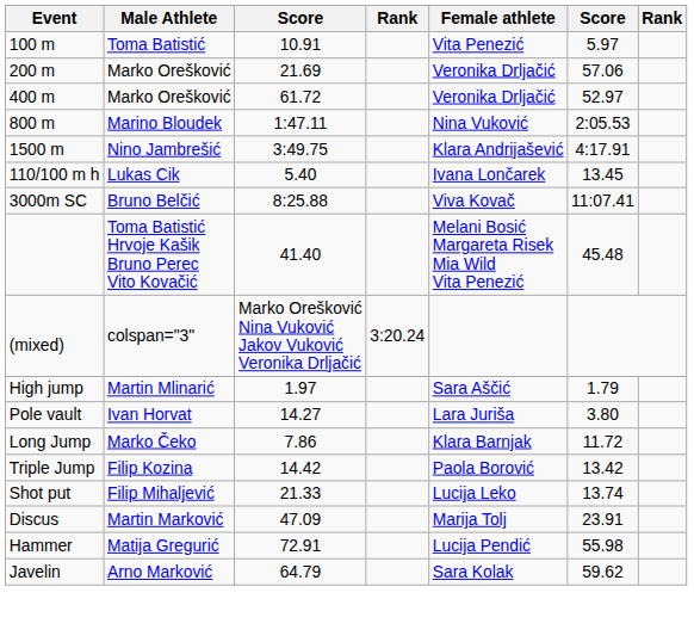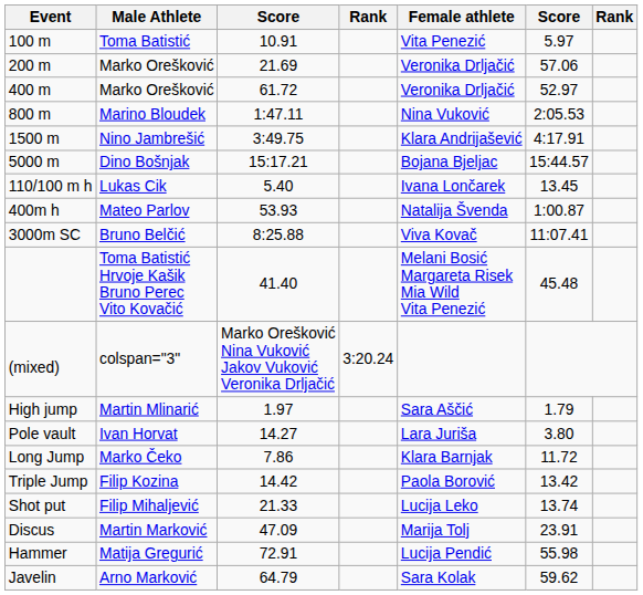+ row: 5000 m | Dino Bošnjak | 15:17.21 | Bojana Bjeljac | 15:44.57
+ row: 400m h | Mateo Parlov | 53.93 | Natalija Švenda | 1:00.87
